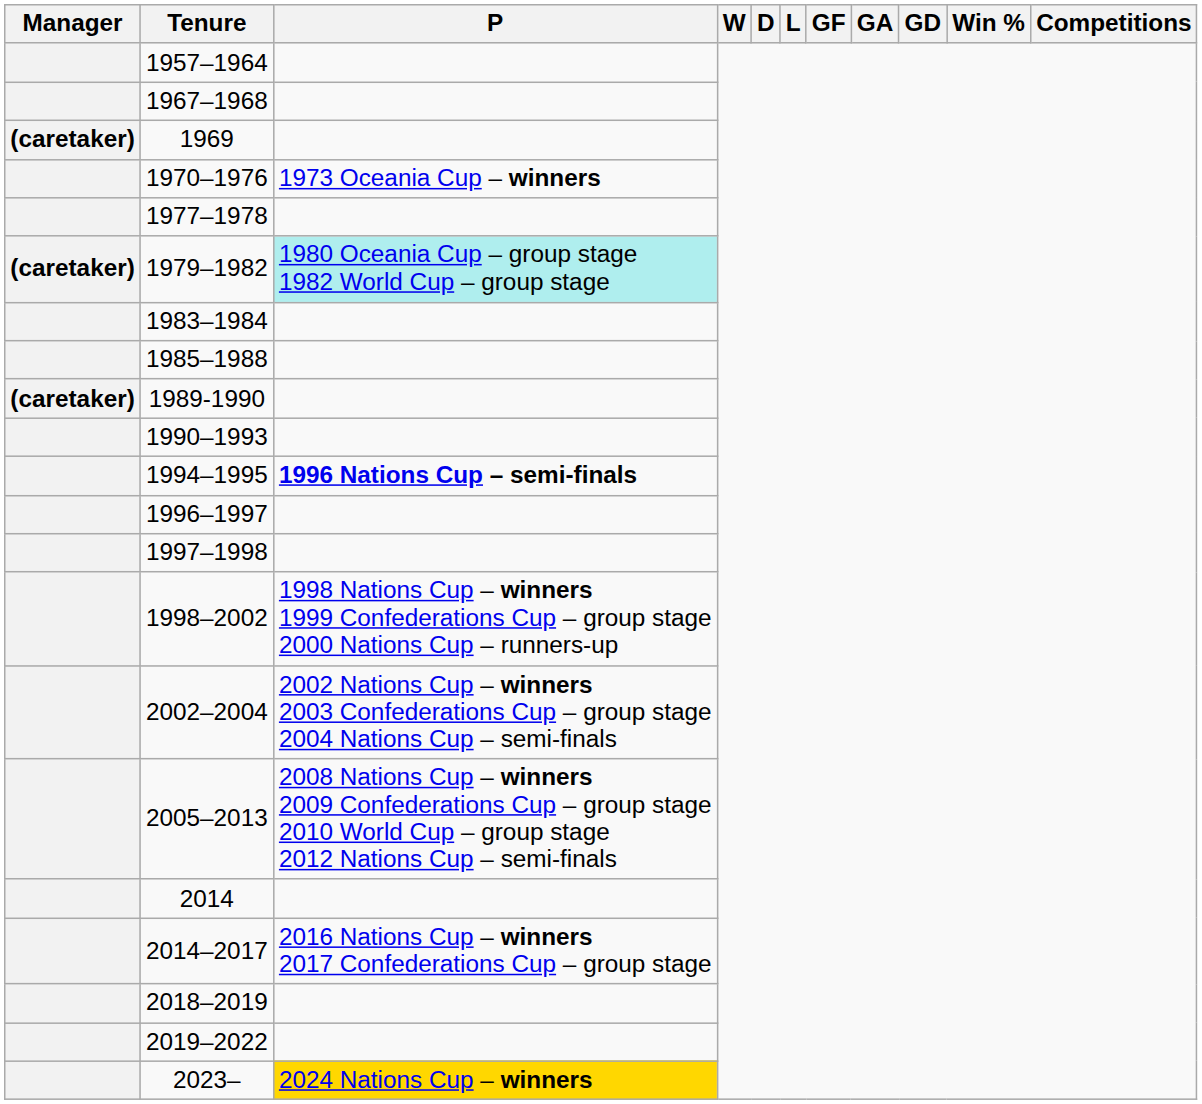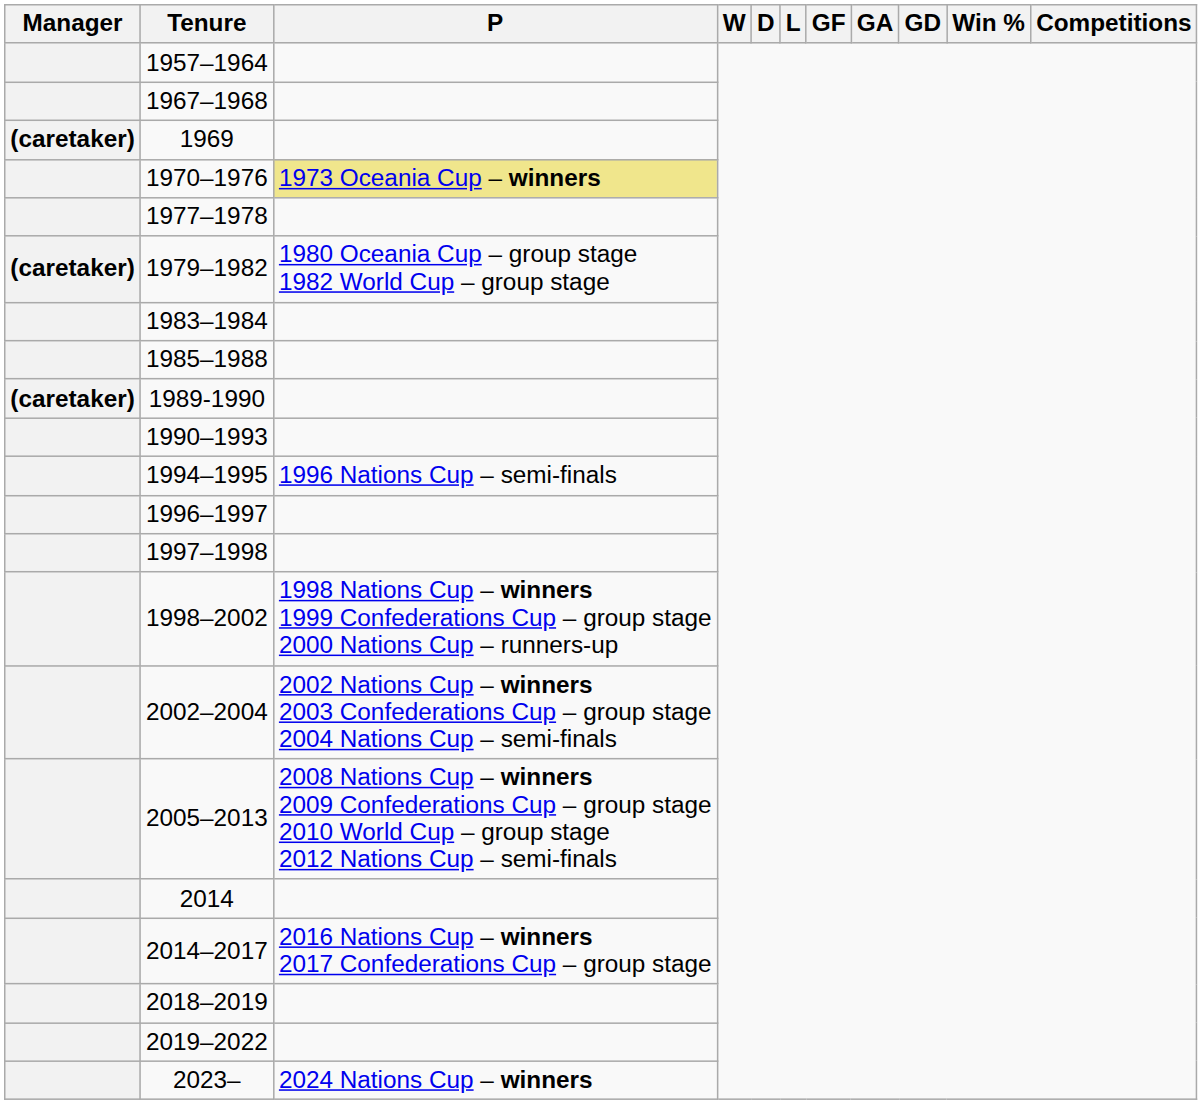1970–1976 | P: no background -> khaki background
1979–1982 | P: paleturquoise background -> no background
1994–1995 | P: bold -> normal
2023– | P: gold background -> no background
